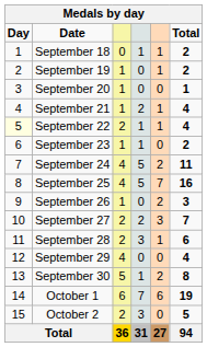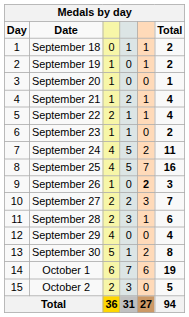September 22 | Day: lightyellow background -> no background
September 26 | column 5: normal -> bold
